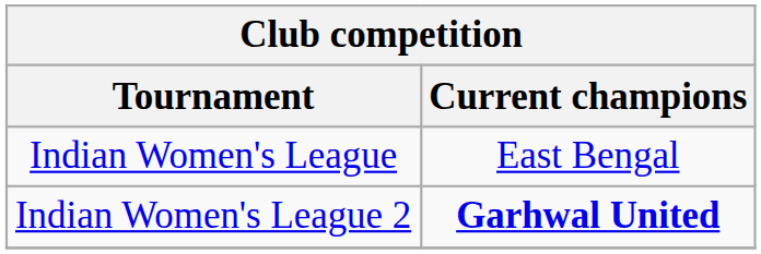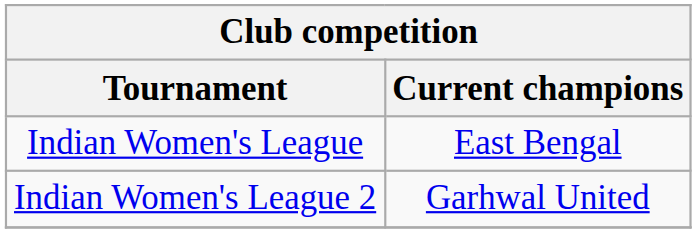Indian Women's League 2 | Current champions: bold -> normal
